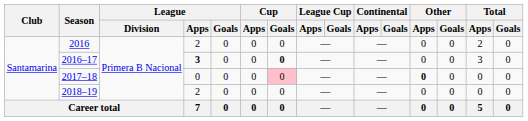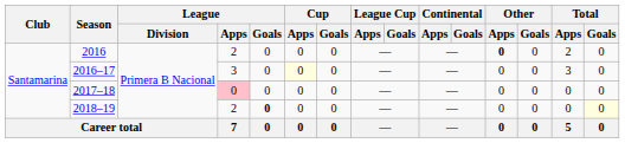2016 | Other / Apps: normal -> bold
2016–17 | League / Apps: bold -> normal
2016–17 | Cup / Apps: no background -> lightyellow background
2016–17 | Cup / Goals: bold -> normal
2017–18 | League / Apps: no background -> pink background
2017–18 | Cup / Goals: pink background -> no background
2017–18 | Other / Apps: bold -> normal
2018–19 | League / Goals: normal -> bold
2018–19 | Total / Goals: no background -> lightyellow background
